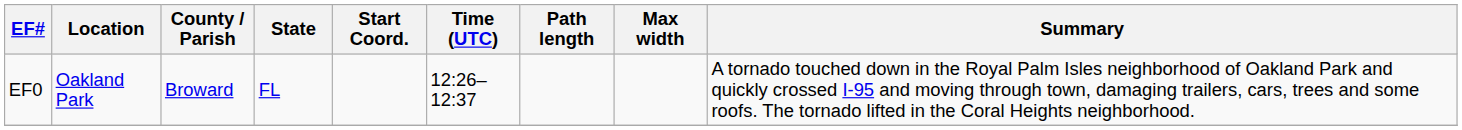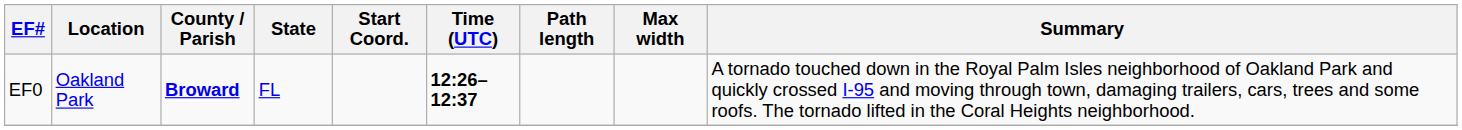EF0 | County / Parish: normal -> bold
EF0 | Time (UTC): normal -> bold
